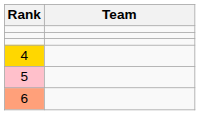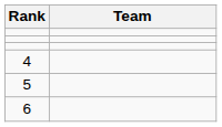row 5 | Rank: gold background -> no background
row 6 | Rank: pink background -> no background
row 7 | Rank: lightsalmon background -> no background
